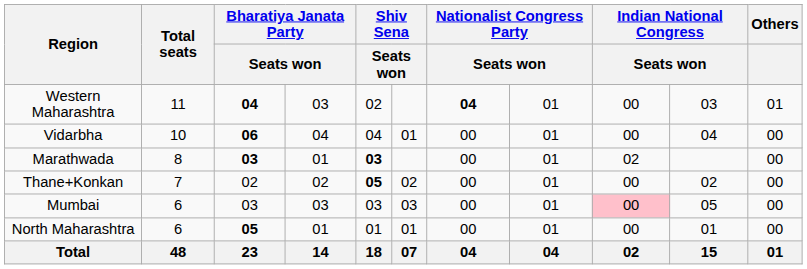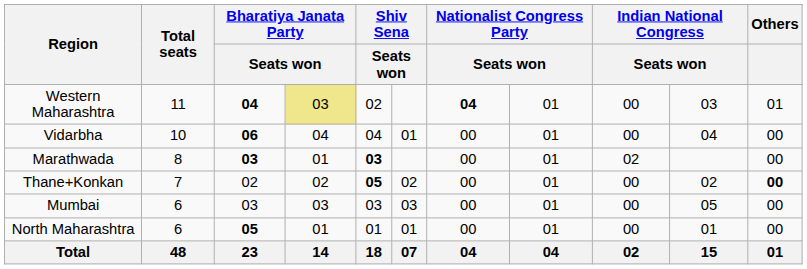Western Maharashtra | column 4: no background -> khaki background
Thane+Konkan | Others: normal -> bold
Mumbai | column 9: pink background -> no background
